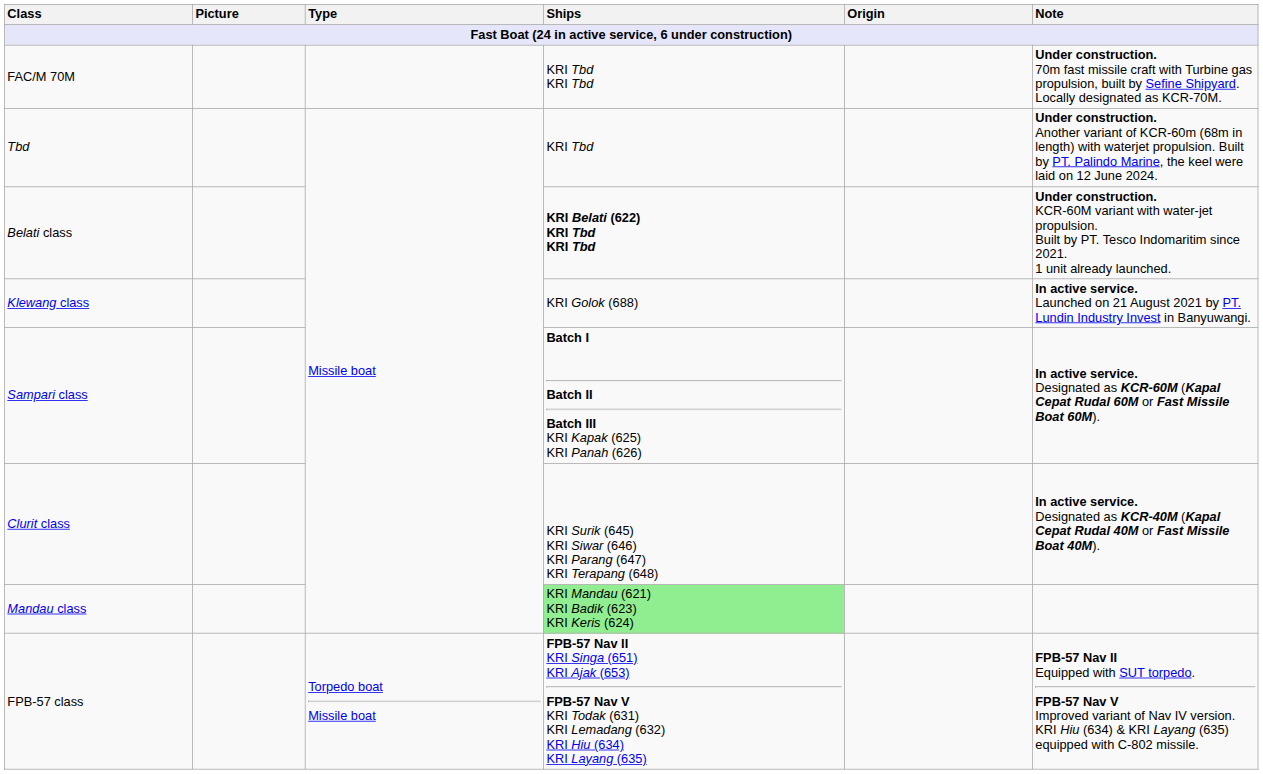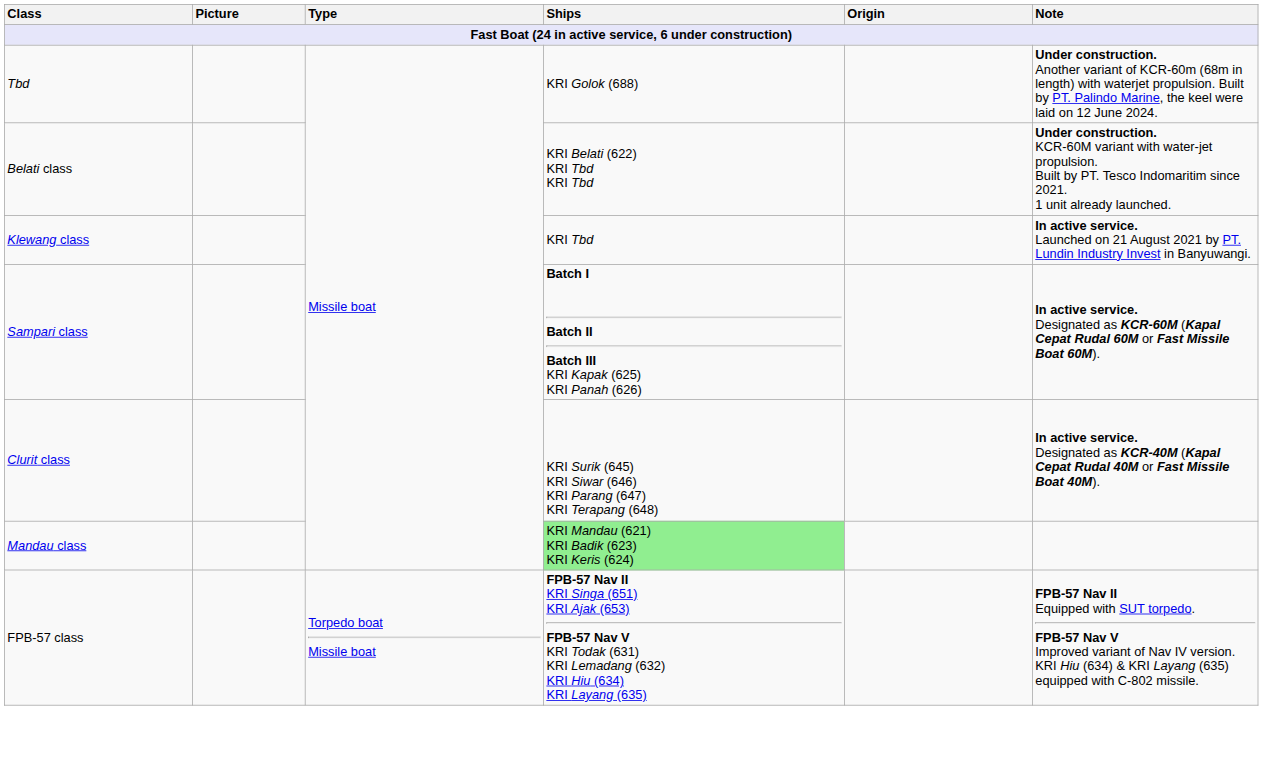- row: FAC/M 70M | KRI Tbd KRI Tbd | Under construction. 70m fast missile craft with Turbine gas propulsion, built by Sefine Shipyard. Locally designated as KCR-70M.
Tbd | Ships: KRI Tbd -> KRI Golok (688)
Belati class | Ships: bold -> normal
Klewang class | Ships: KRI Golok (688) -> KRI Tbd
